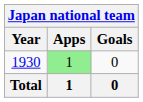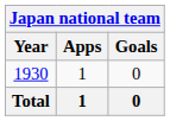1930 | Apps: lightgreen background -> no background
